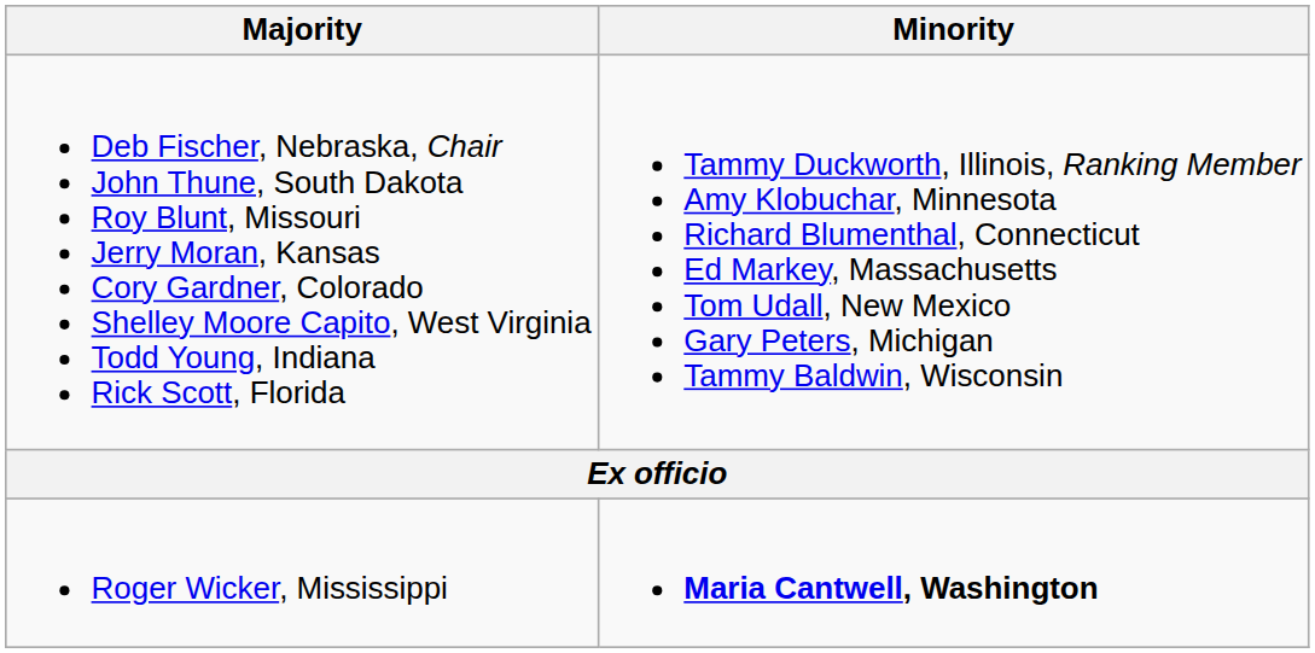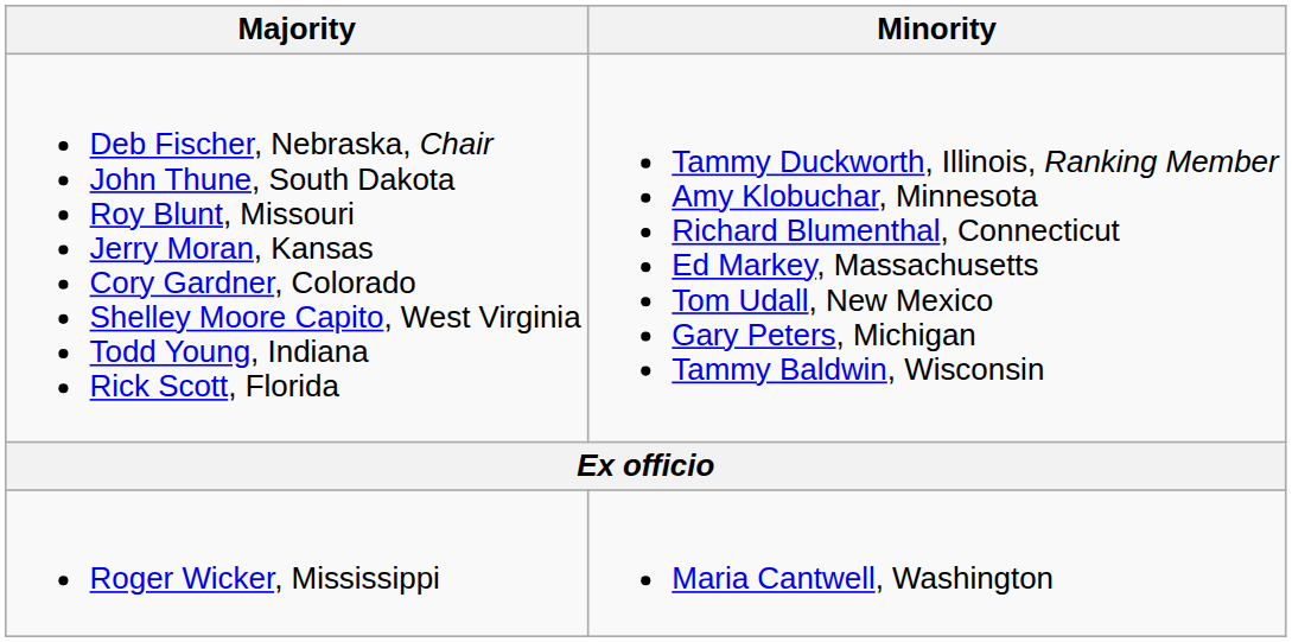Roger Wicker, Mississippi | Minority: bold -> normal
